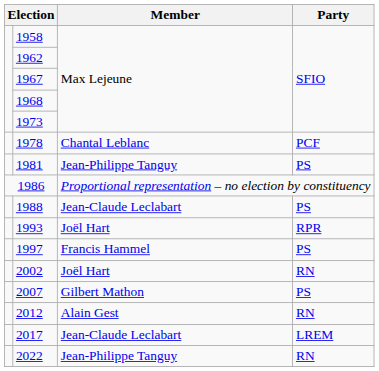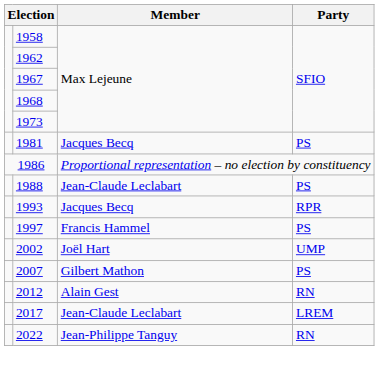- row: 1978 | Chantal Leblanc | PCF
1981 | Member: Jean-Philippe Tanguy -> Jacques Becq
1993 | Member: Joël Hart -> Jacques Becq
2002 | Party: RN -> UMP
